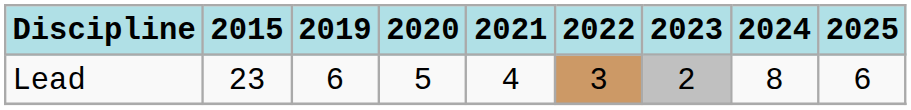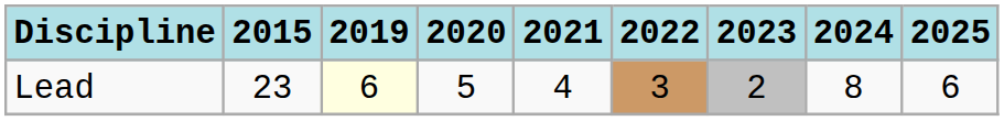Lead | 2019: no background -> lightyellow background
